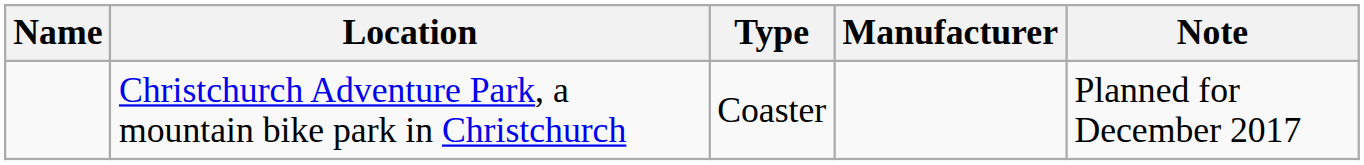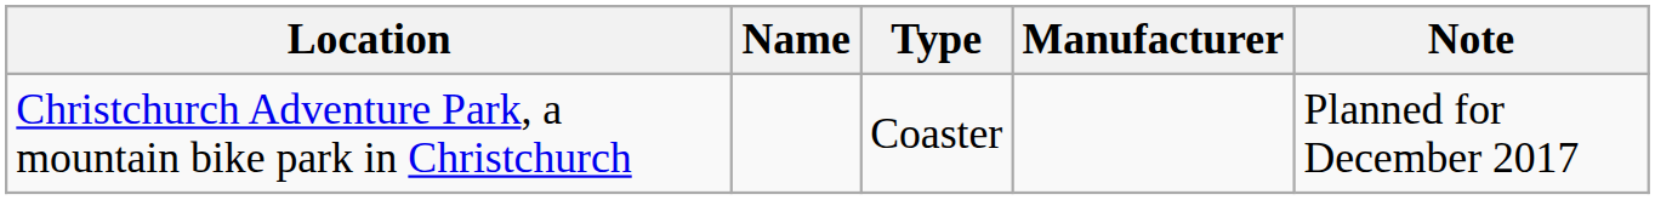columns swapped: Name <-> Location
